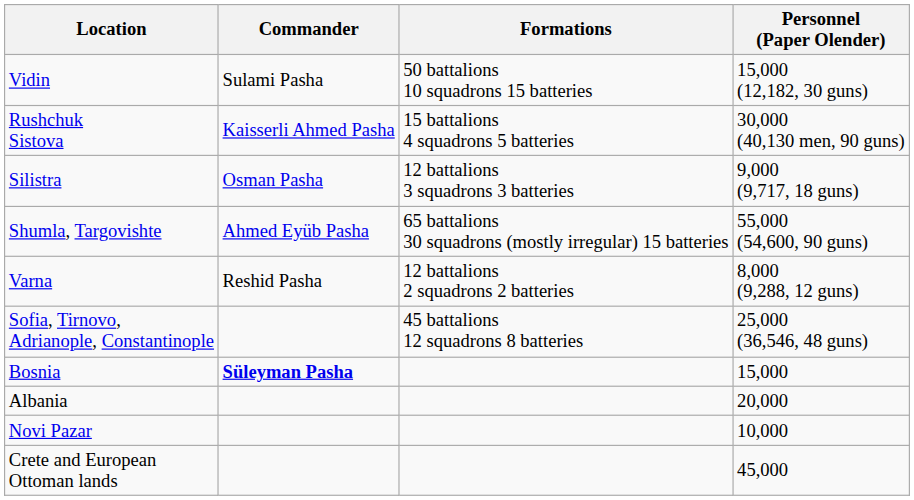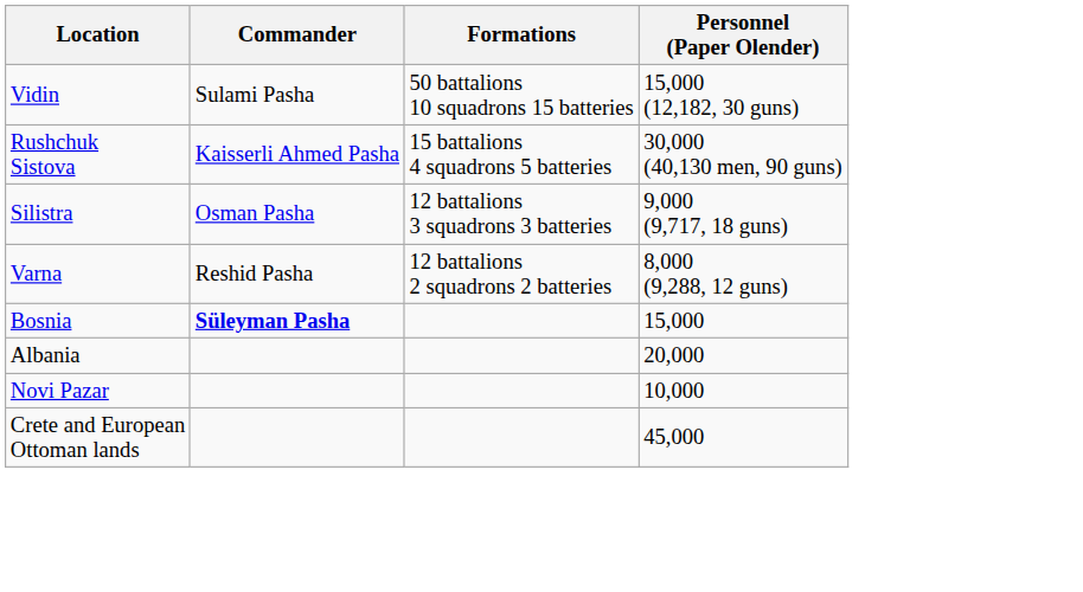- row: Shumla, Targovishte | Ahmed Eyüb Pasha | 65 battalions 30 squadrons (mostly irregular) 15 batteries | 55,000 (54,600, 90 guns)
- row: Sofia, Tirnovo, Adrianople, Constantinople | 45 battalions 12 squadrons 8 batteries | 25,000 (36,546, 48 guns)
